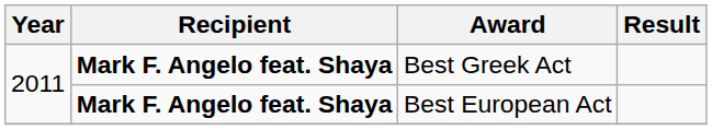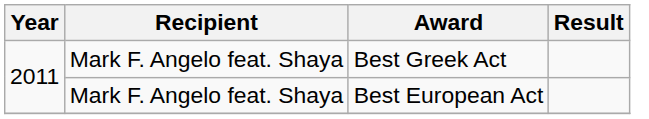Best Greek Act | Recipient: bold -> normal
Best European Act | Recipient: bold -> normal
